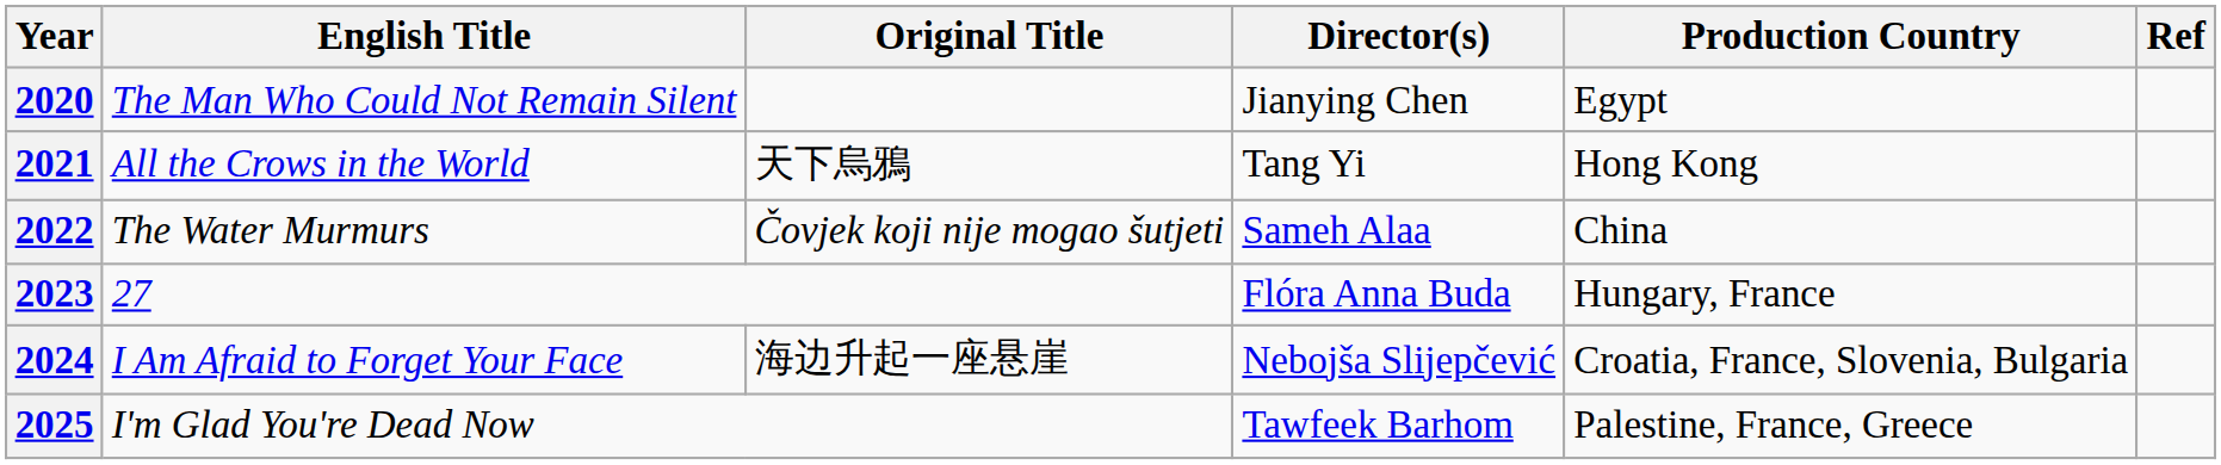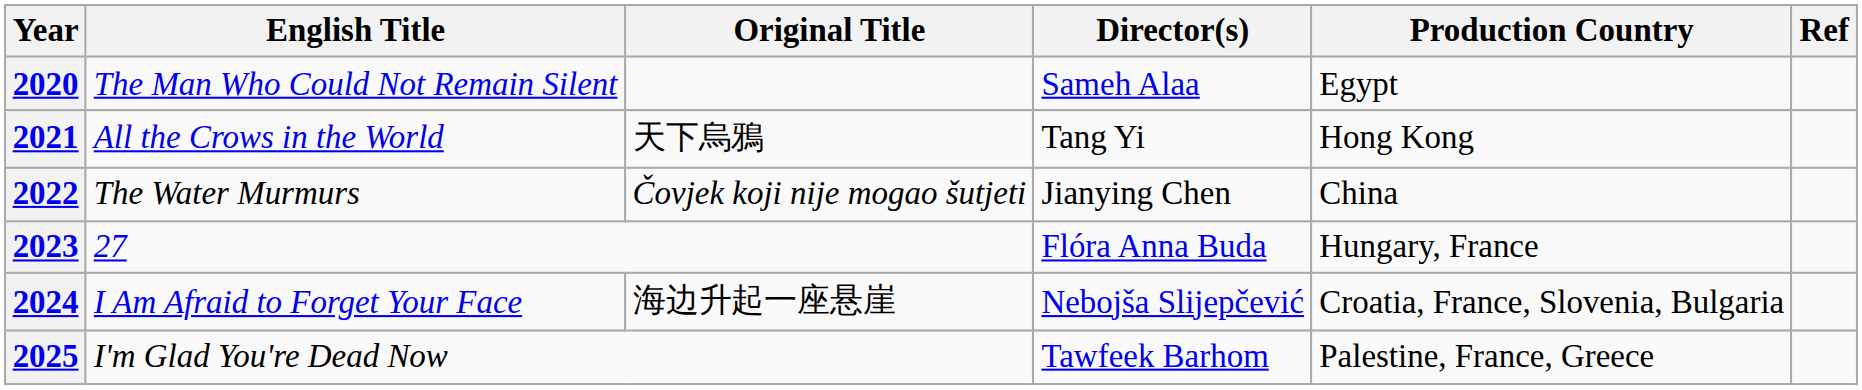2020 | Director(s): Jianying Chen -> Sameh Alaa
2022 | Director(s): Sameh Alaa -> Jianying Chen
